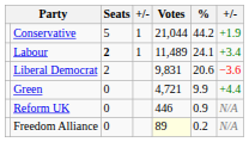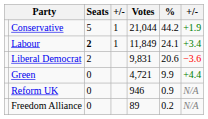Labour | Votes: 11,489 -> 11,849
Reform UK | Votes: 446 -> 946
Freedom Alliance | Votes: lightyellow background -> no background
